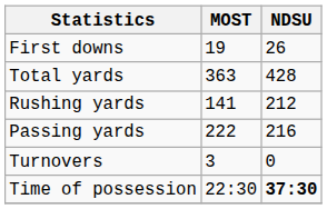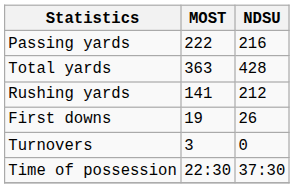rows swapped: First downs <-> Passing yards
Time of possession | NDSU: bold -> normal
